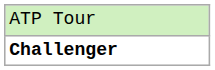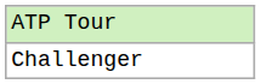row 2 | column 1: bold -> normal
